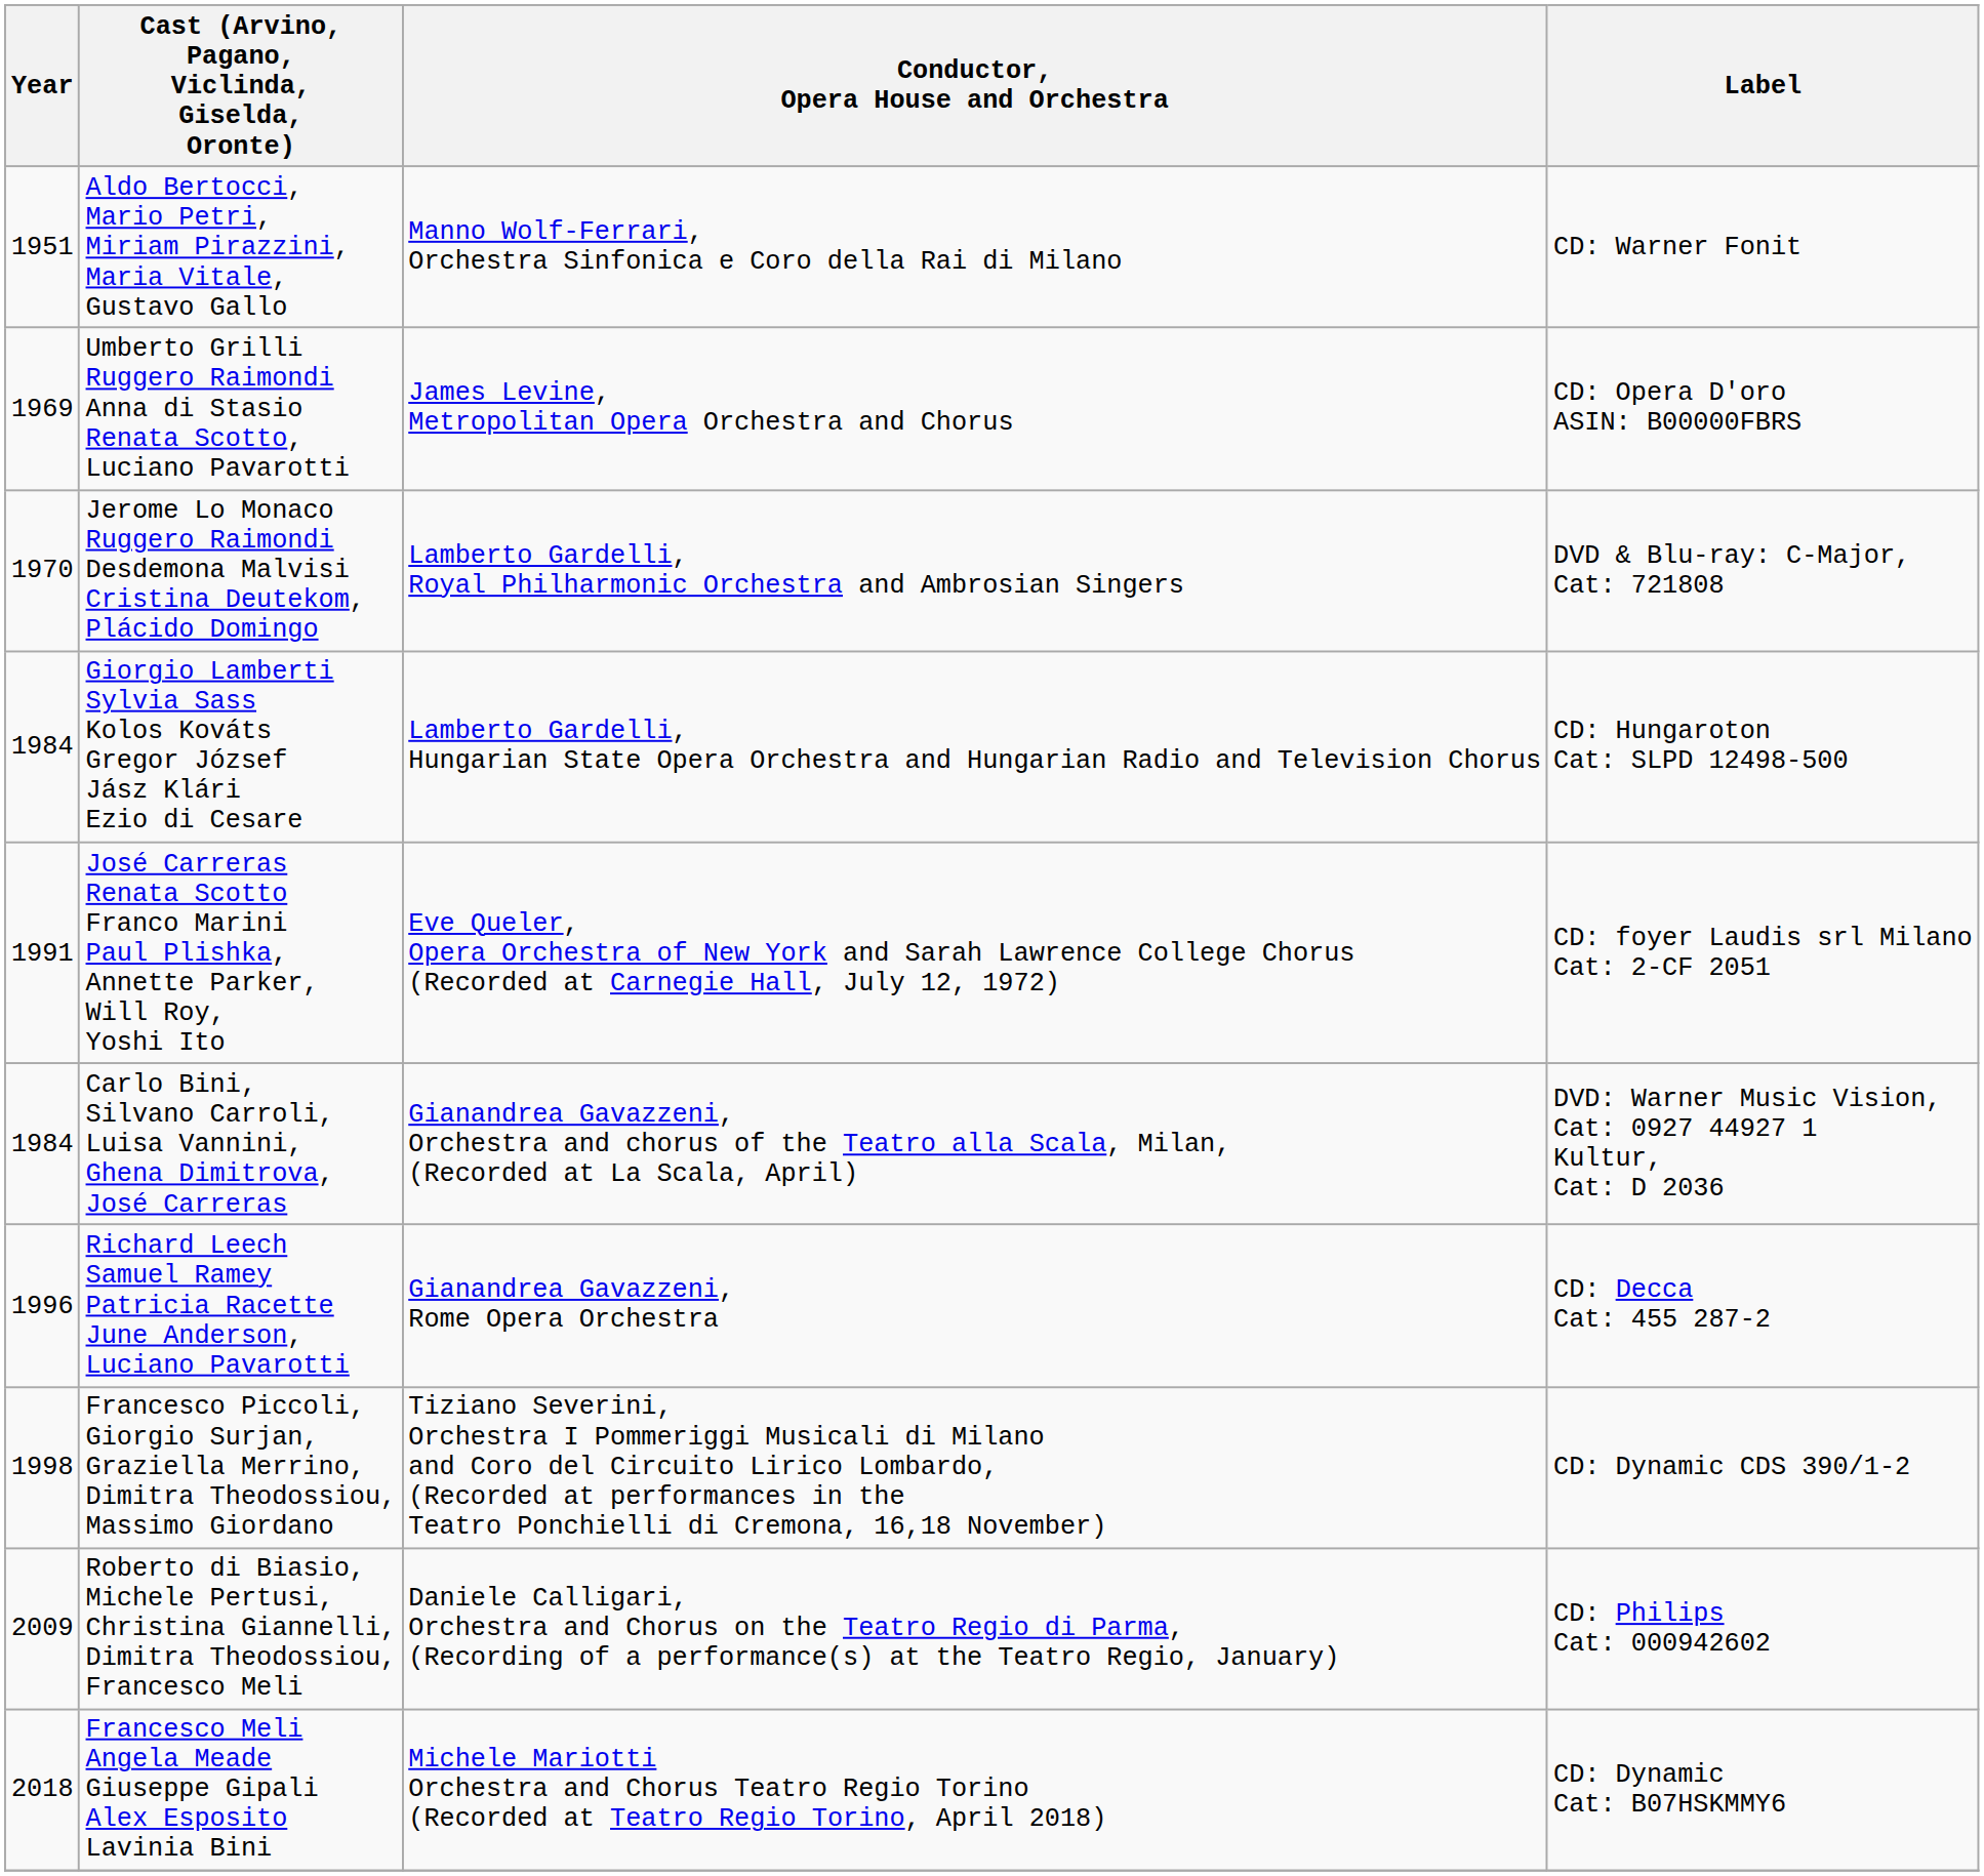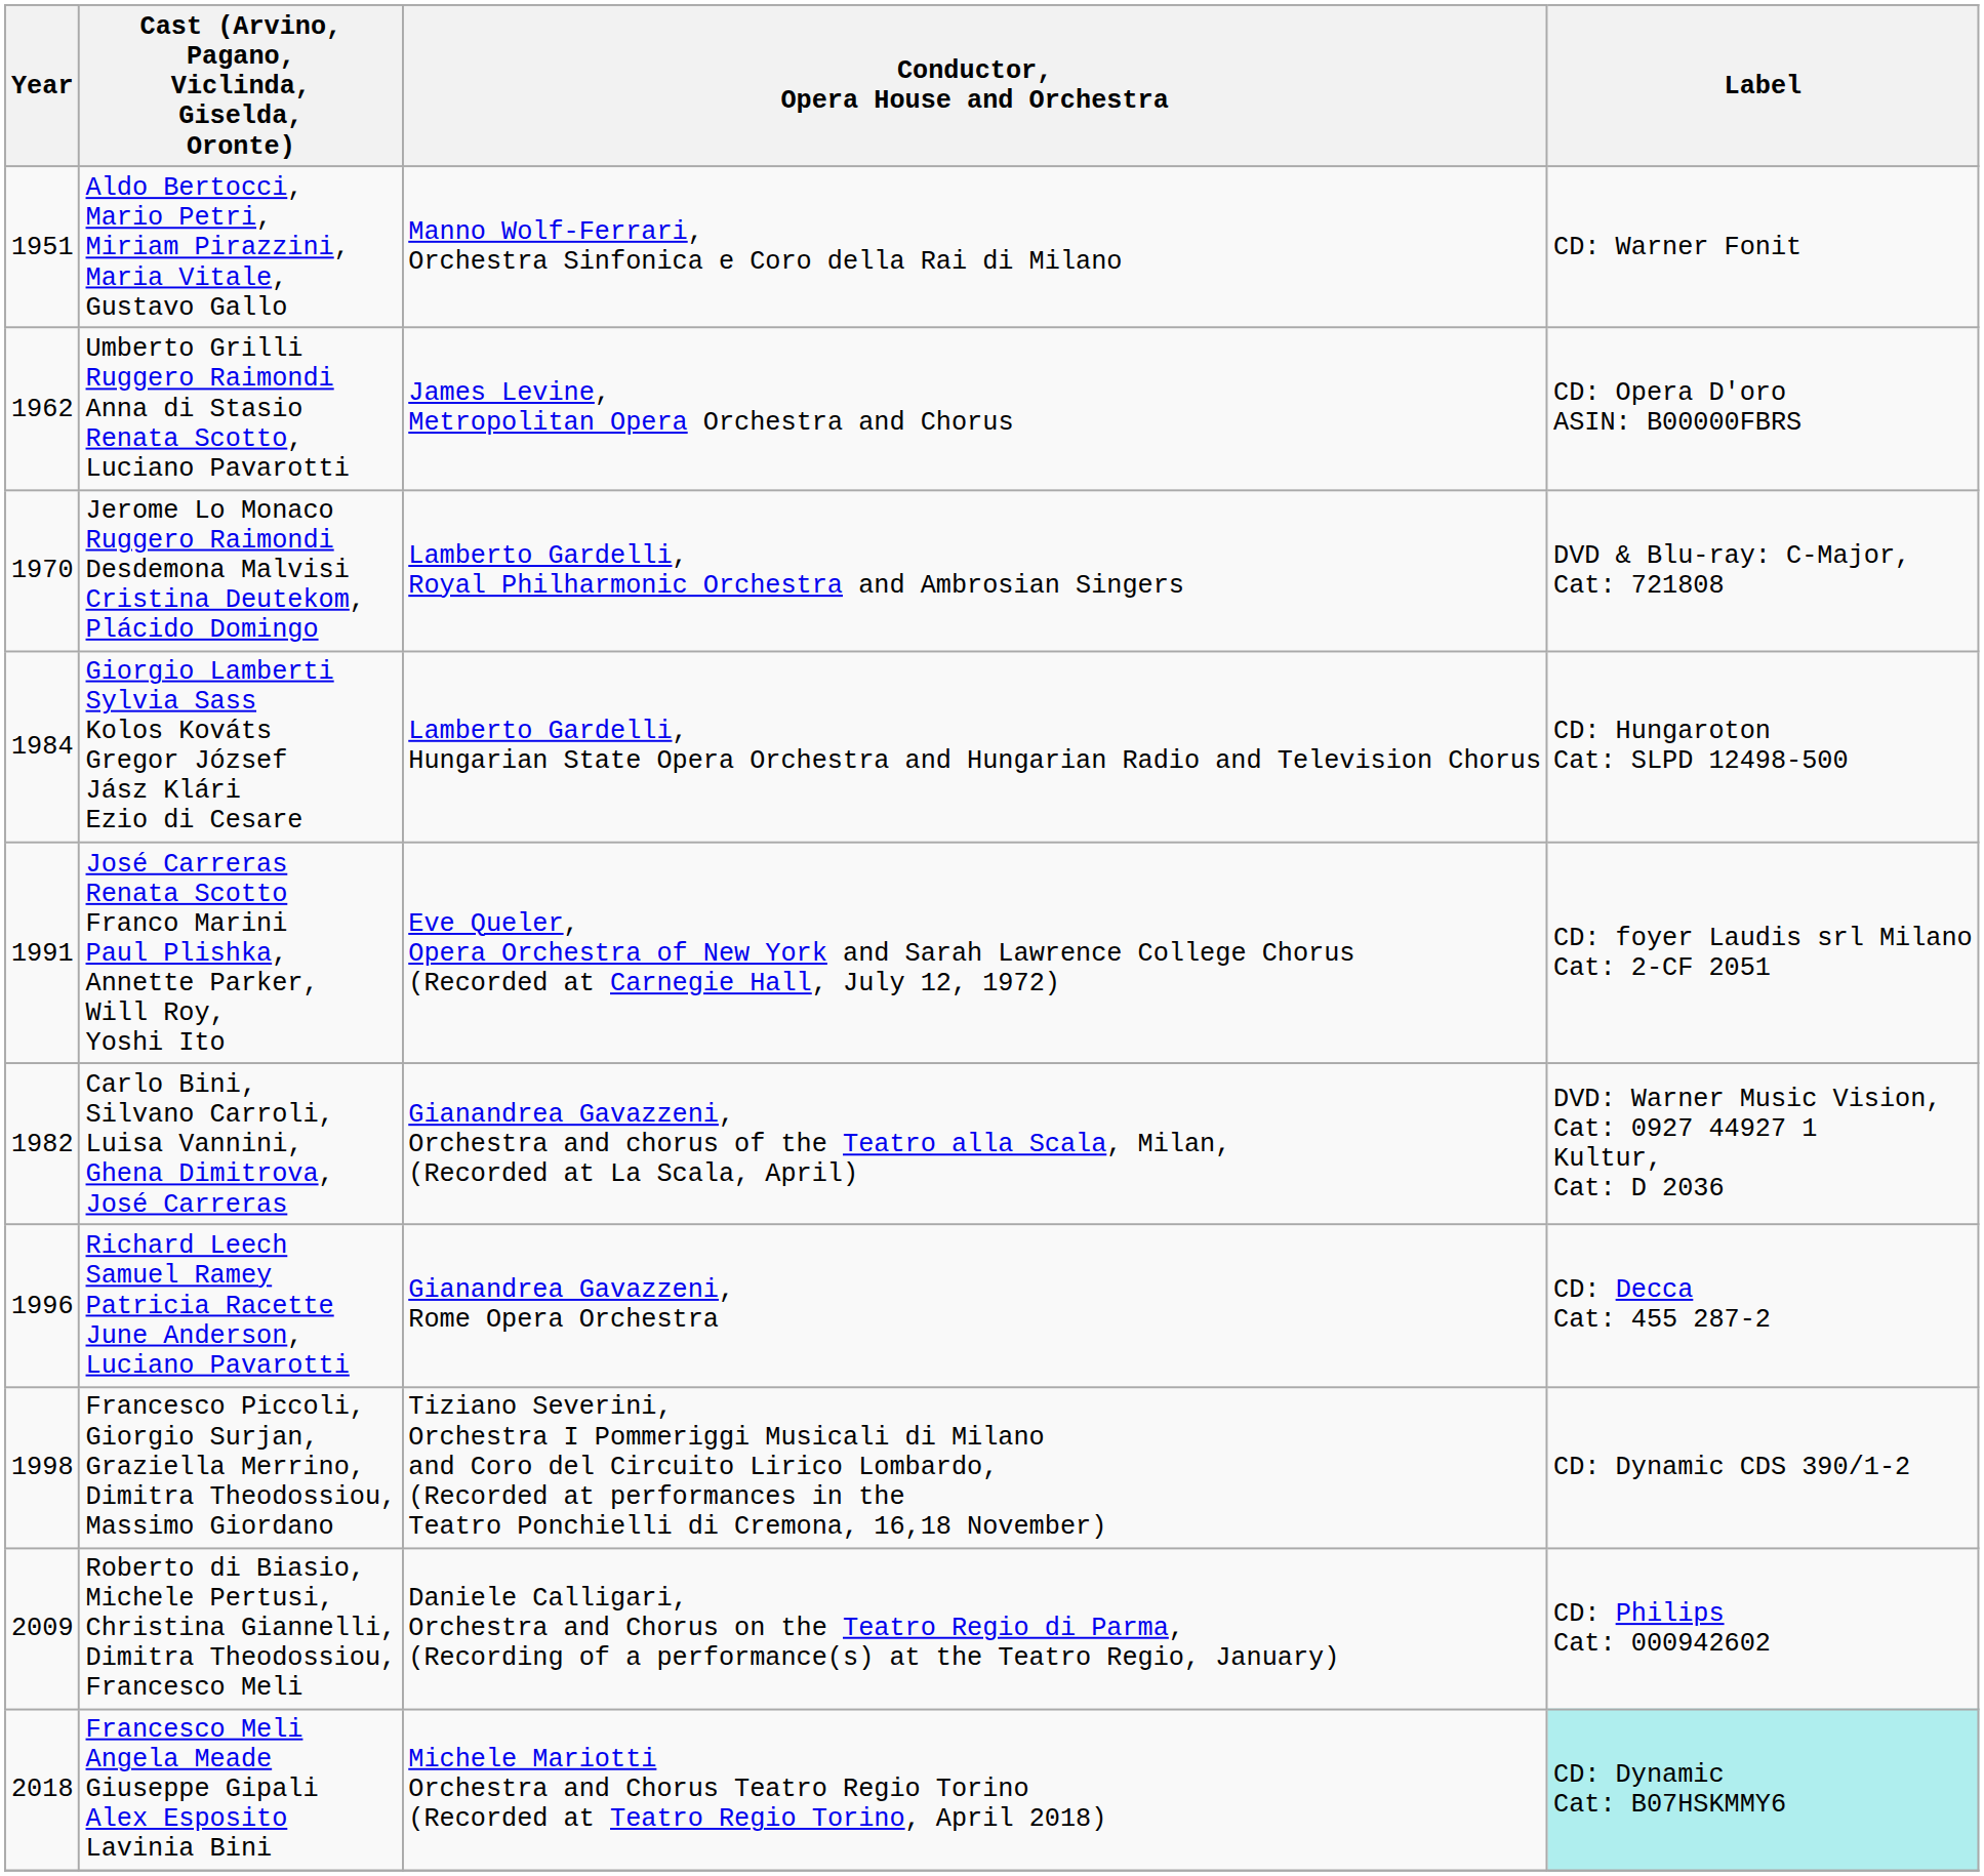row 3 | Year: 1969 -> 1962
row 7 | Year: 1984 -> 1982
row 11 | Label: no background -> paleturquoise background
